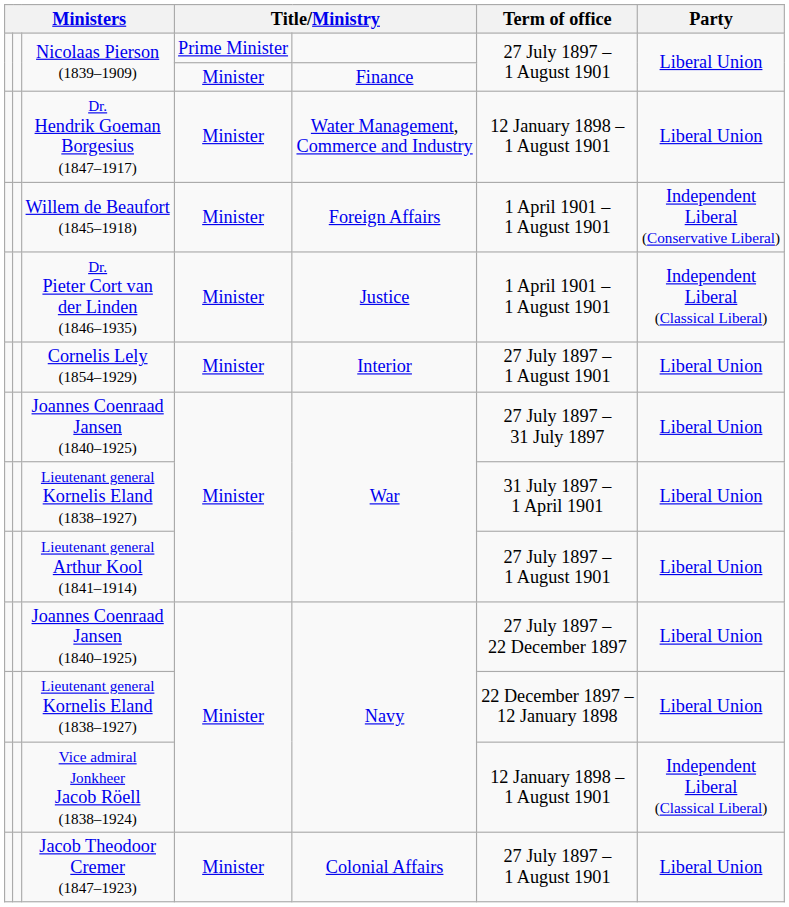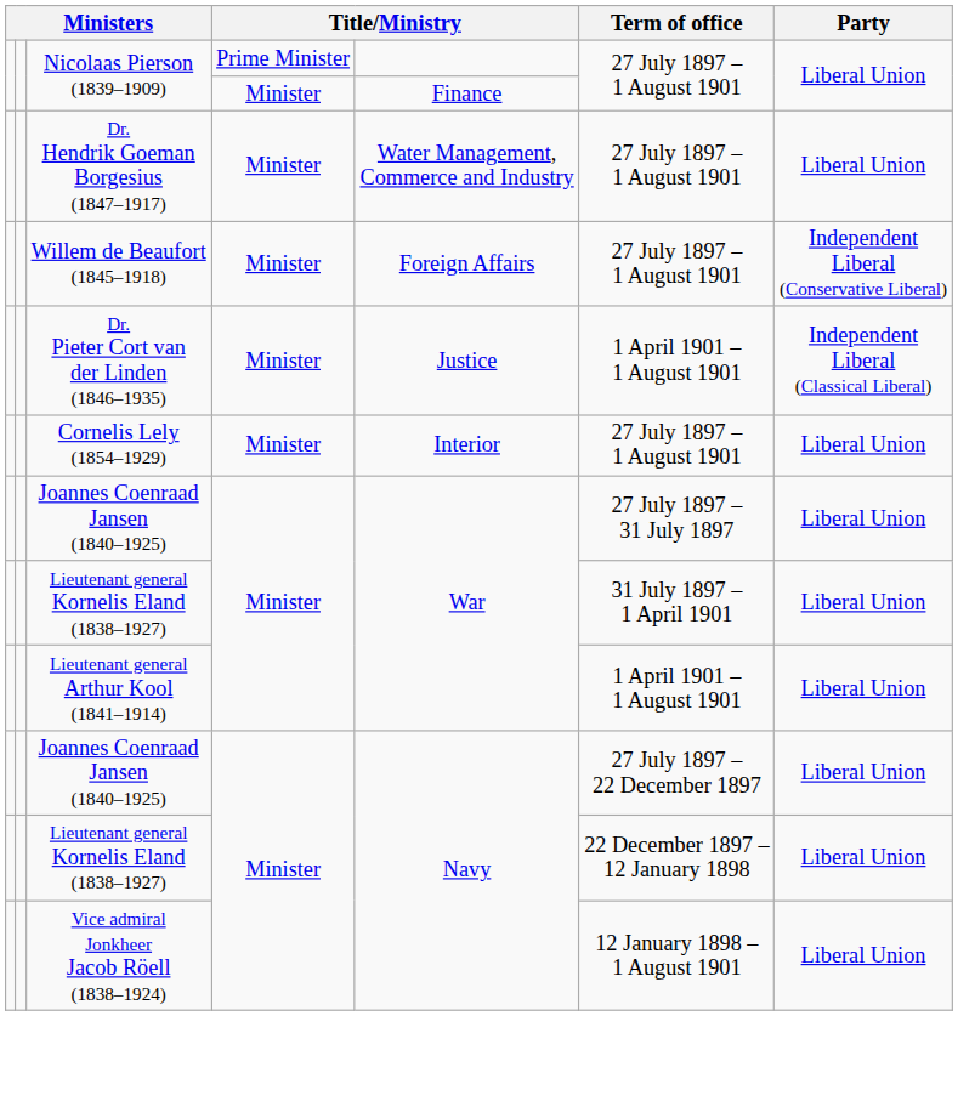Dr. Hendrik Goeman Borgesius (1847–1917) | Term of office: 12 January 1898 – 1 August 1901 -> 27 July 1897 – 1 August 1901
Willem de Beaufort (1845–1918) | Term of office: 1 April 1901 – 1 August 1901 -> 27 July 1897 – 1 August 1901
Lieutenant general Arthur Kool (1841–1914) | Term of office: 27 July 1897 – 1 August 1901 -> 1 April 1901 – 1 August 1901
Vice admiral Jonkheer Jacob Röell (1838–1924) | Party: Independent Liberal (Classical Liberal) -> Liberal Union
- row: Jacob Theodoor Cremer (1847–1923) | Minister | Colonial Affairs | 27 July 1897 – 1 August 1901 | Liberal Union
